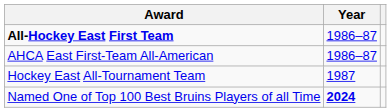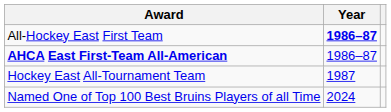row 2 | Award: bold -> normal
row 2 | Year: normal -> bold
row 3 | Award: normal -> bold
row 5 | Year: bold -> normal
